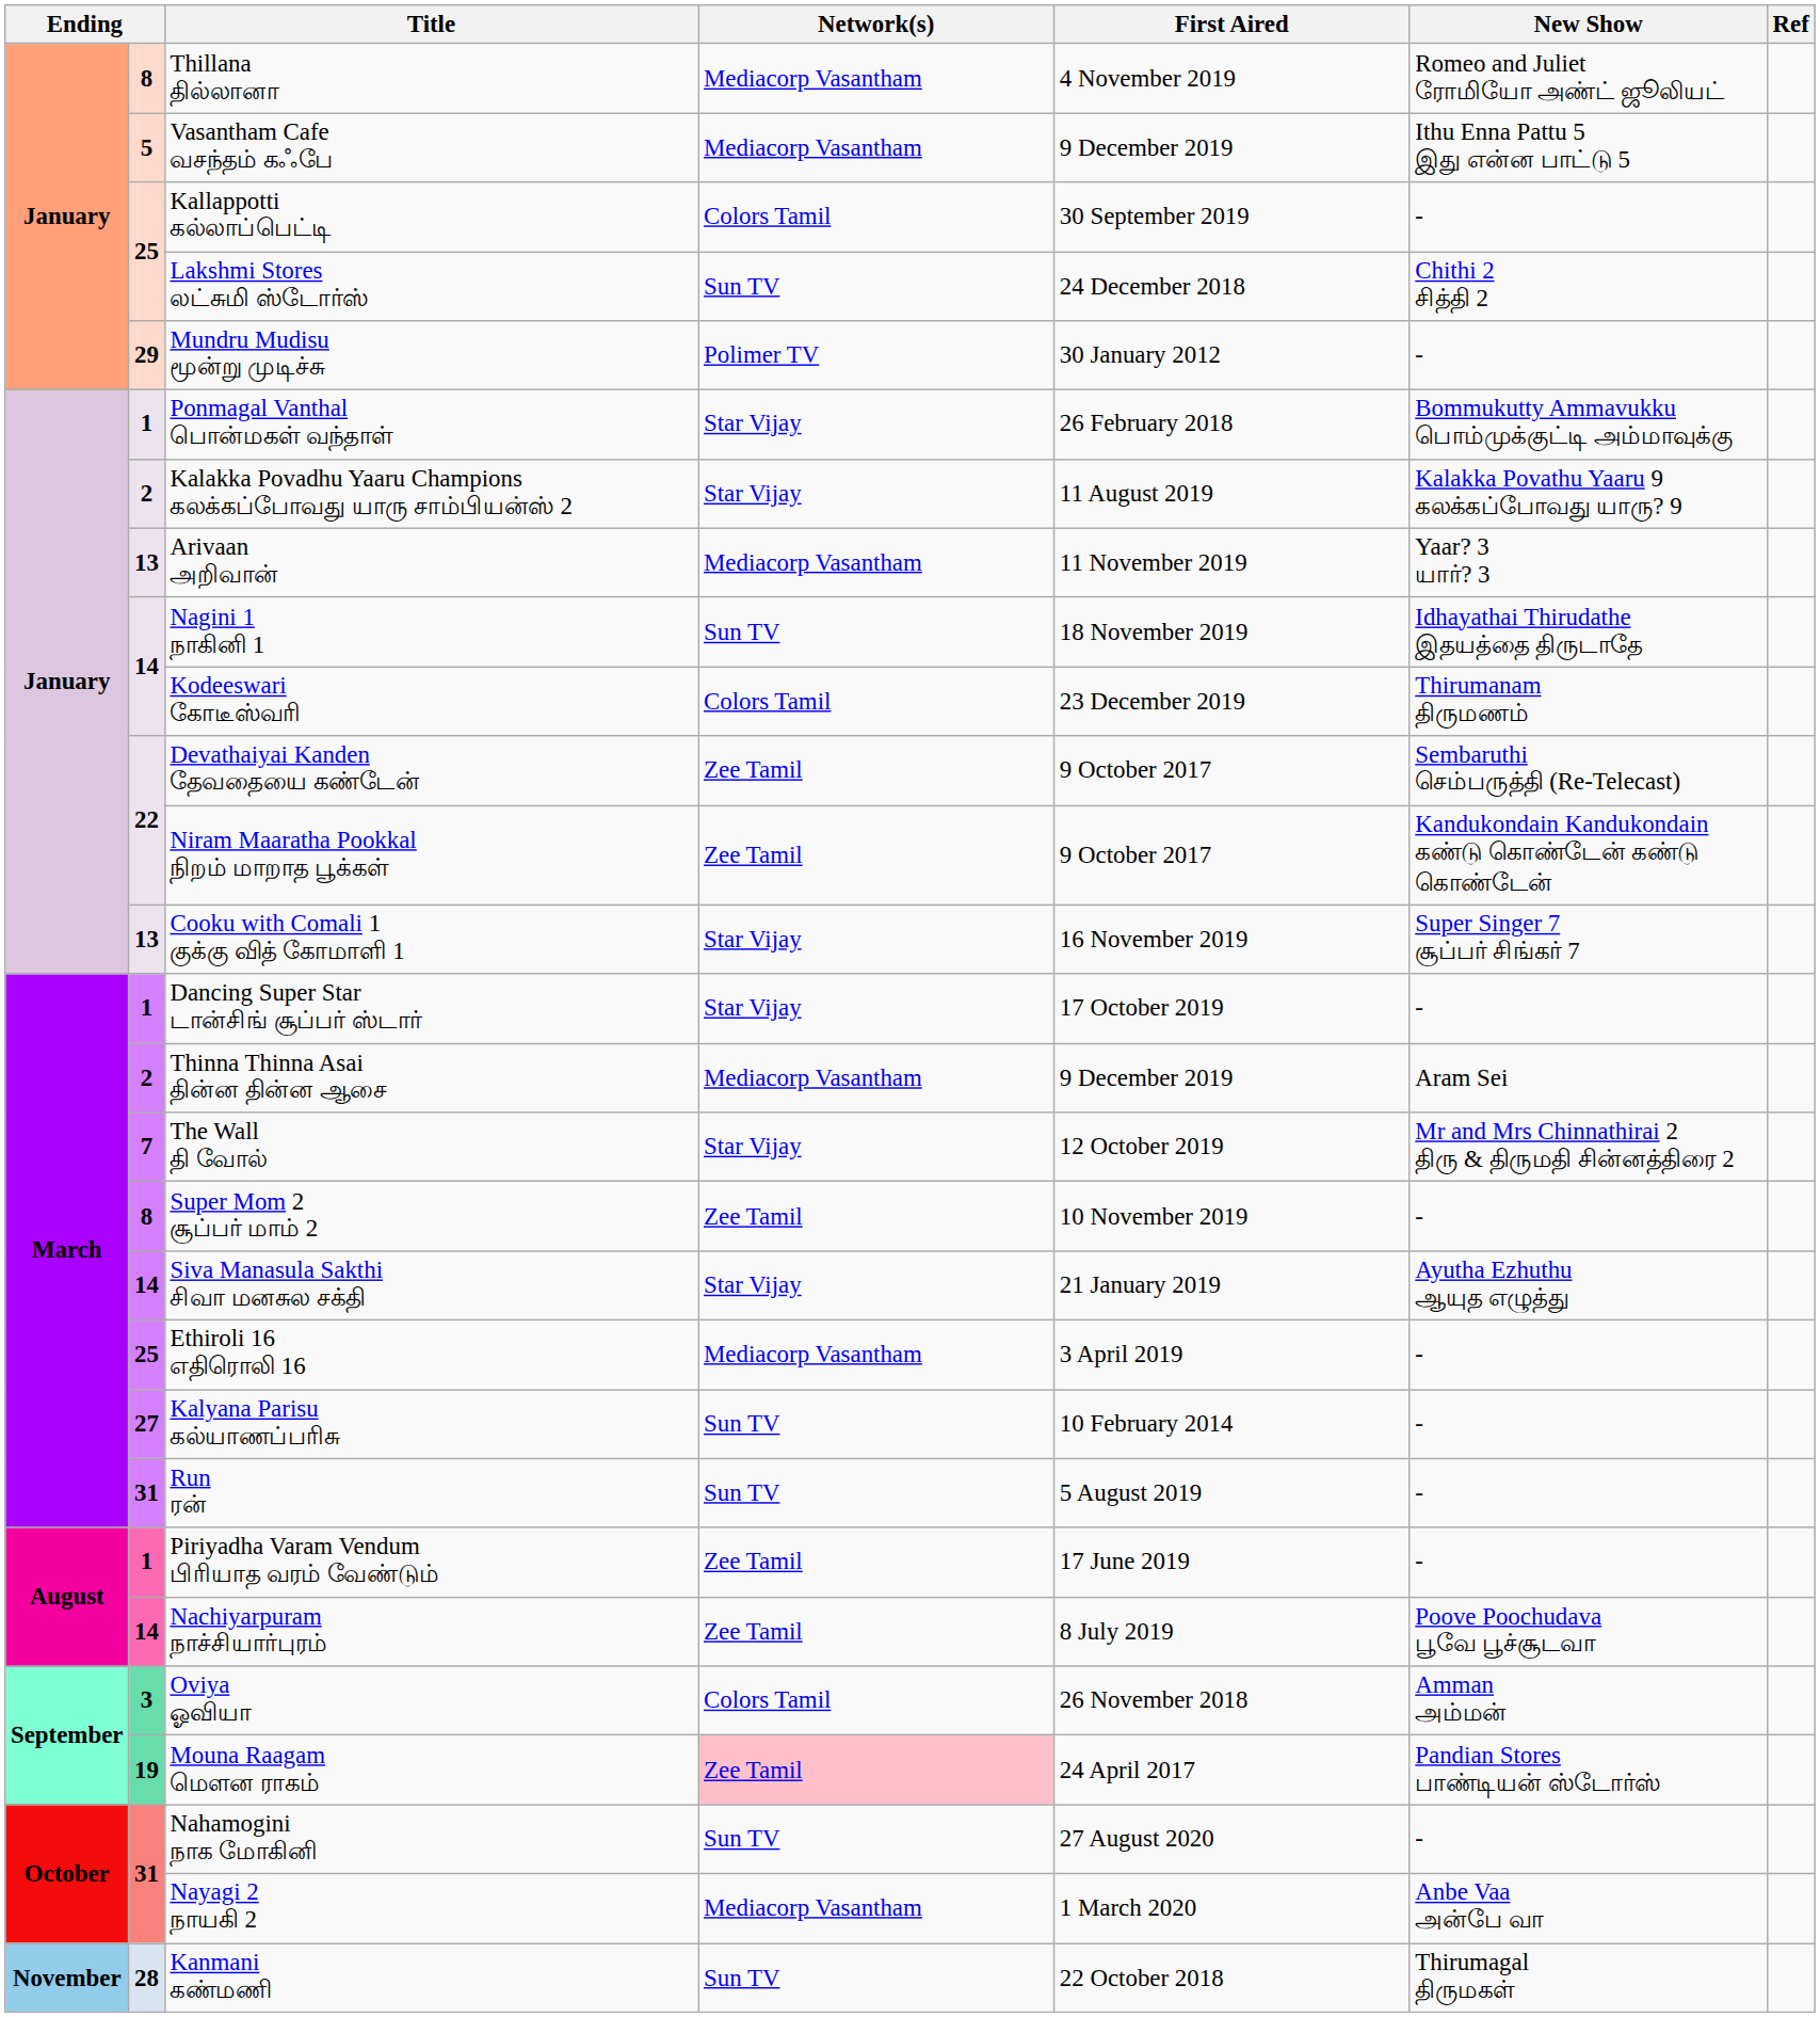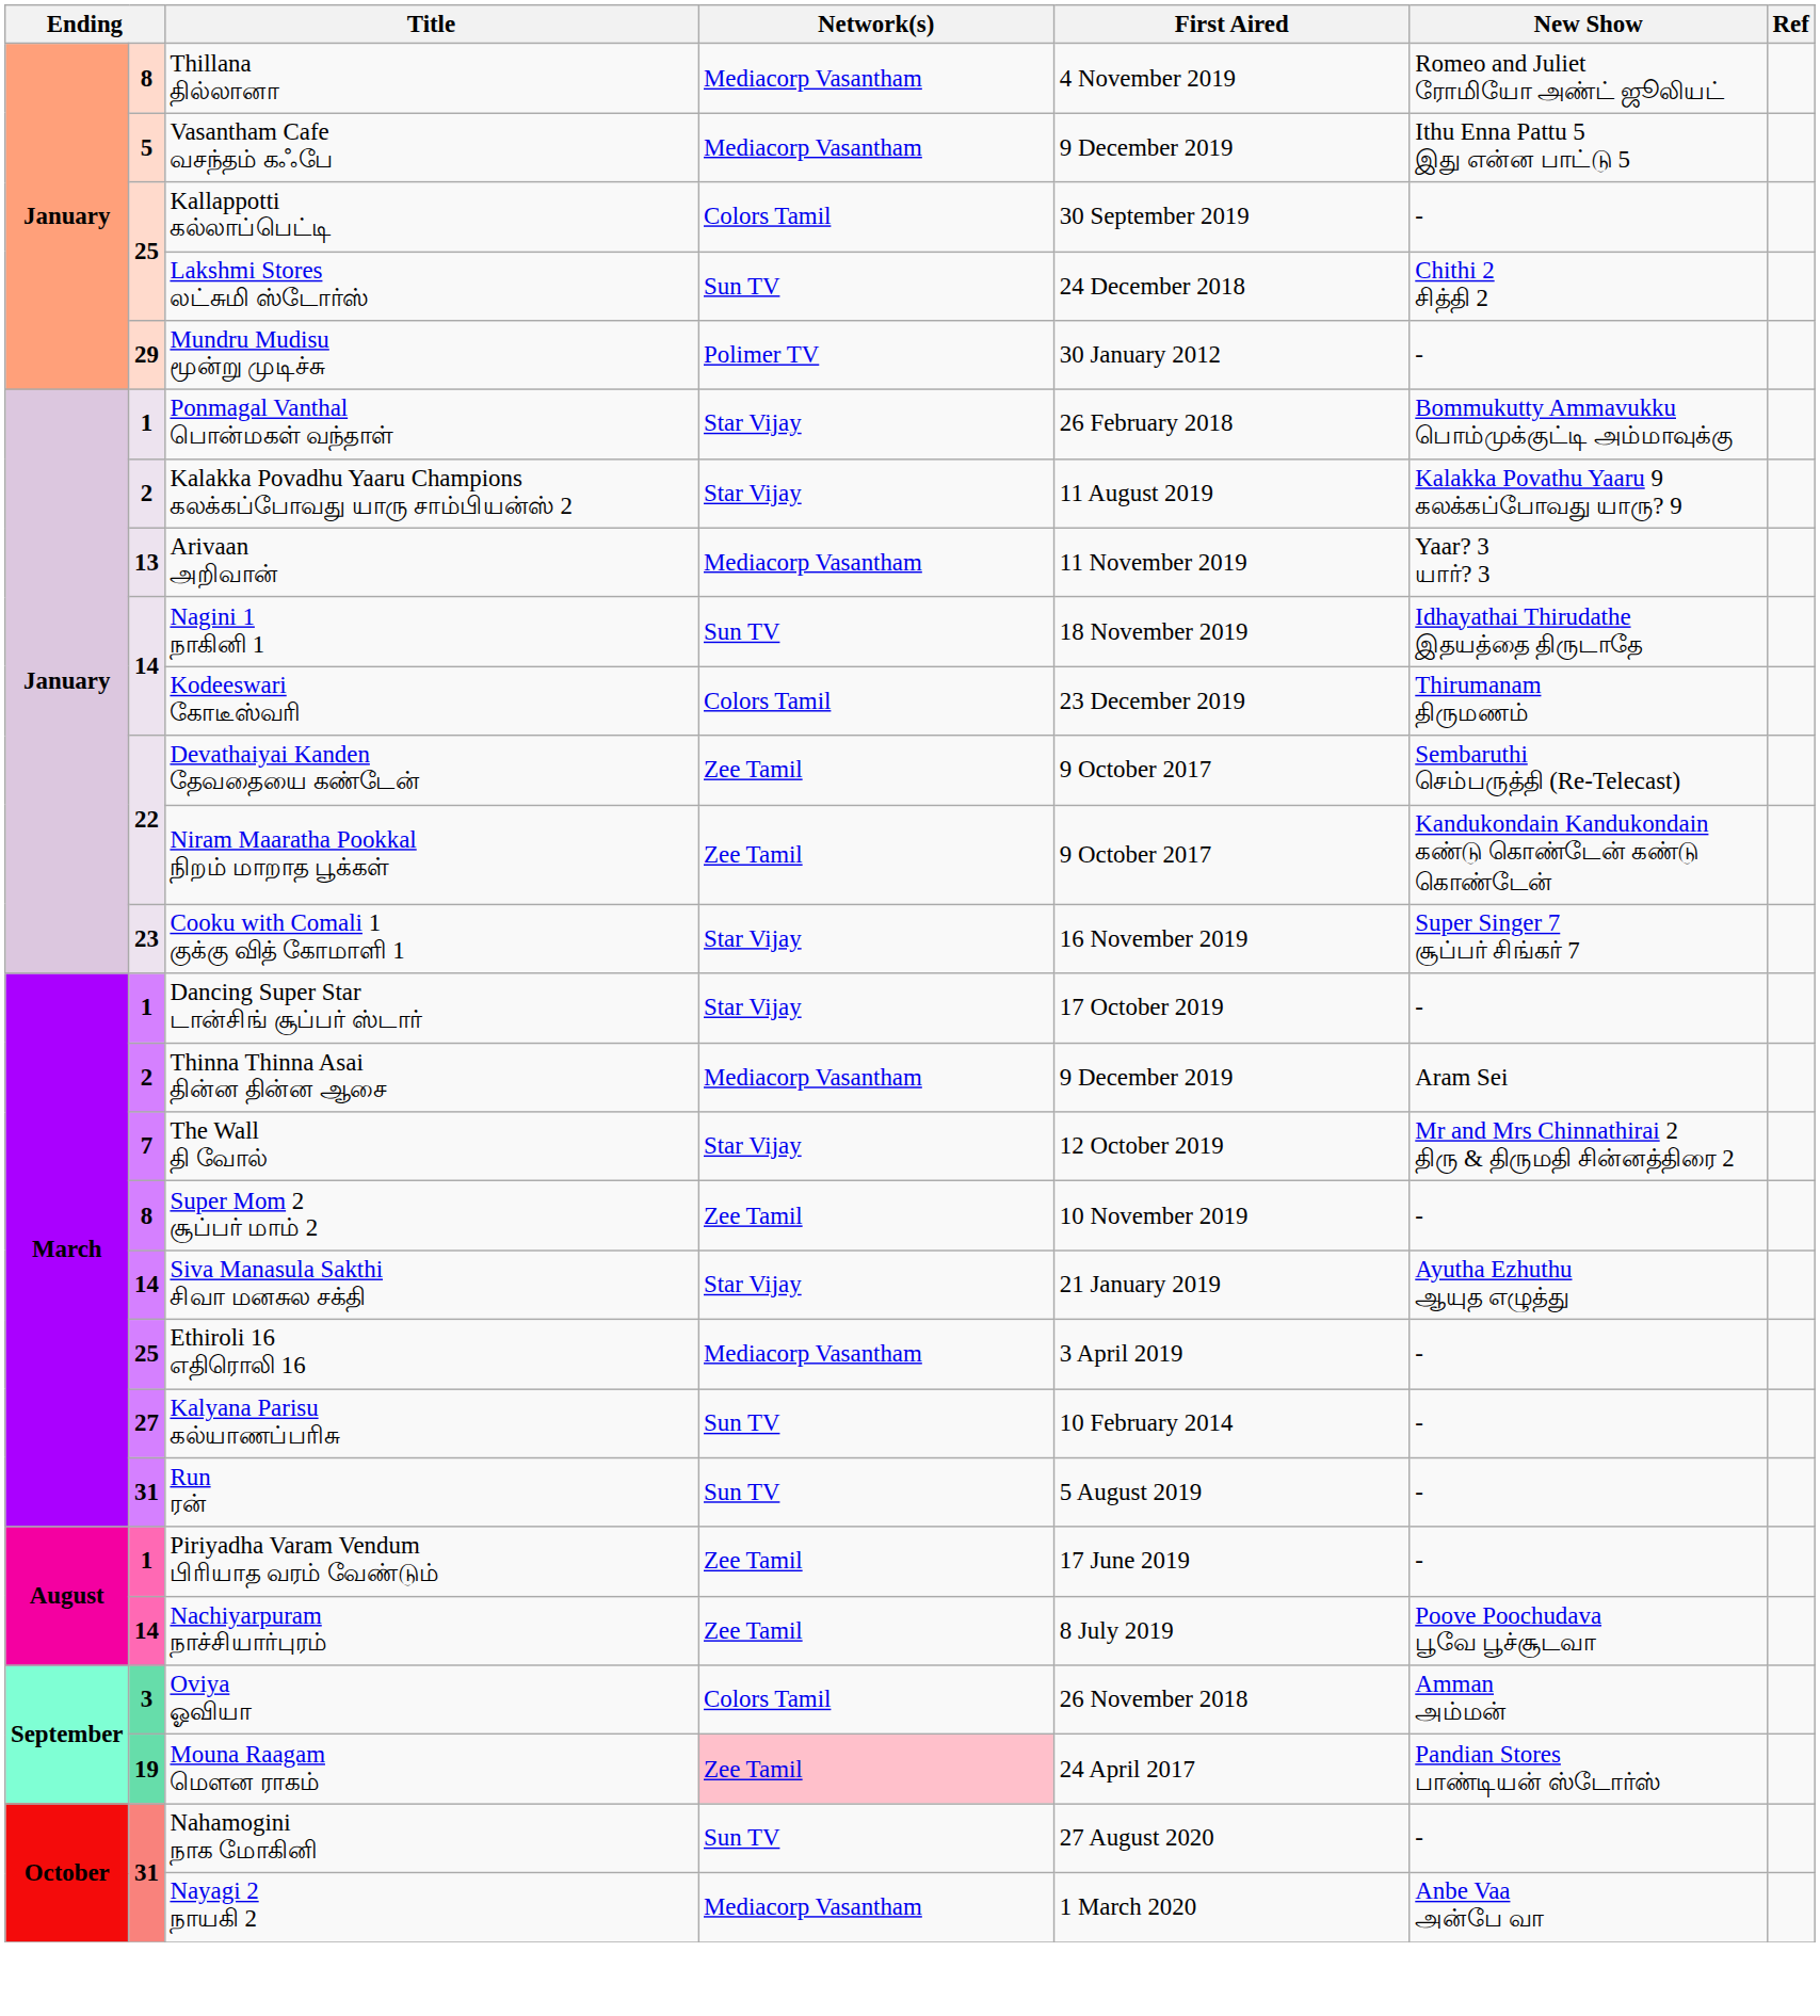Cooku with Comali 1 குக்கு வித் கோமாளி 1 | column 2: 13 -> 23
- row: November | 28 | Kanmani கண்மணி | Sun TV | 22 October 2018 | Thirumagal திருமகள்
